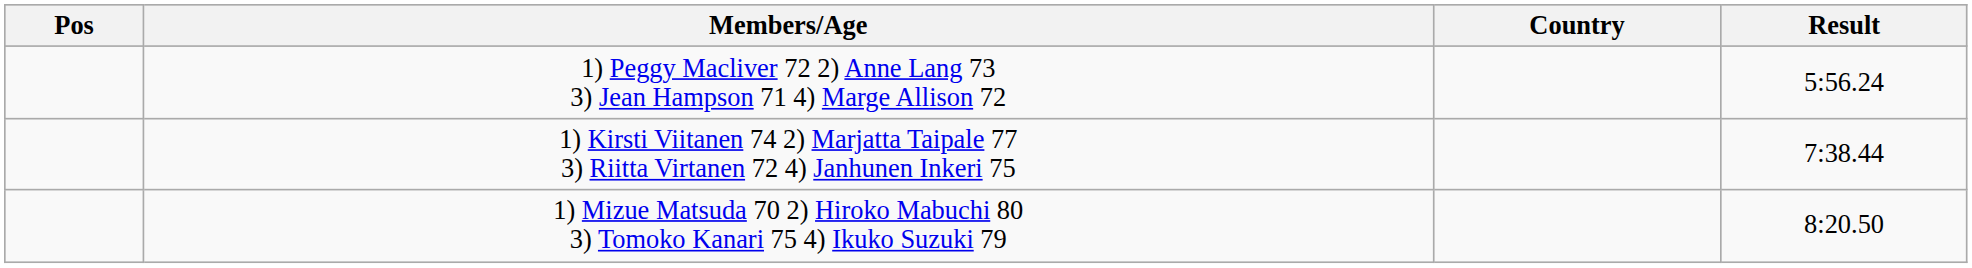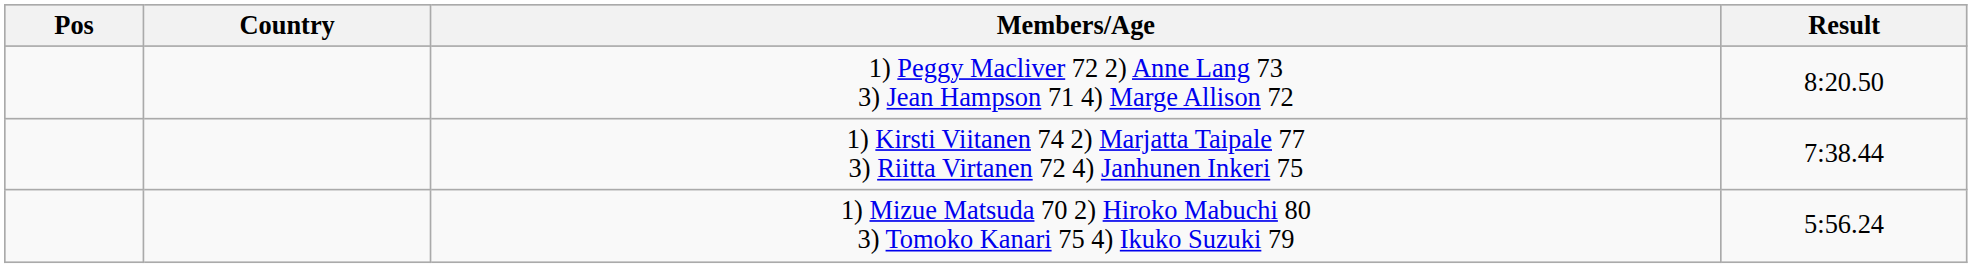columns swapped: Country <-> Members/Age
row 2 | Result: 5:56.24 -> 8:20.50
row 4 | Result: 8:20.50 -> 5:56.24
